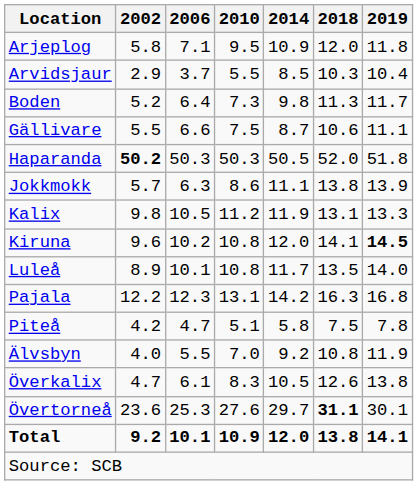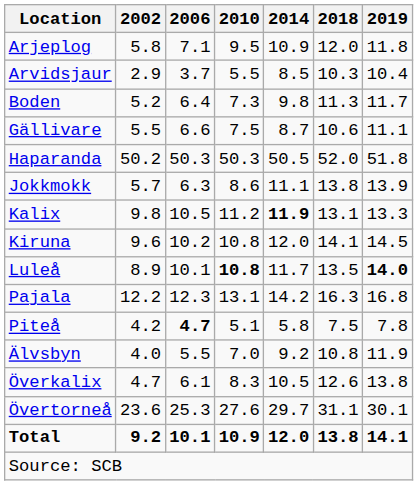Haparanda | 2002: bold -> normal
Kalix | 2014: normal -> bold
Kiruna | 2019: bold -> normal
Luleå | 2010: normal -> bold
Luleå | 2019: normal -> bold
Piteå | 2006: normal -> bold
Övertorneå | 2018: bold -> normal
